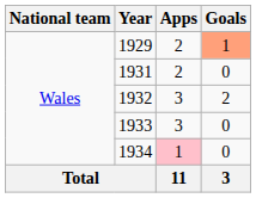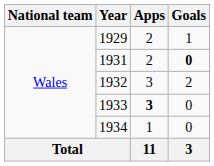1929 | Goals: lightsalmon background -> no background
1931 | Goals: normal -> bold
1933 | Apps: normal -> bold
1934 | Apps: pink background -> no background
